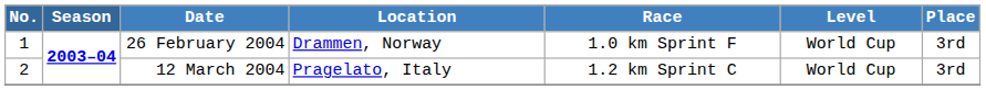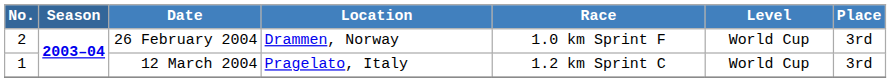26 February 2004 | No.: 1 -> 2
12 March 2004 | No.: 2 -> 1
